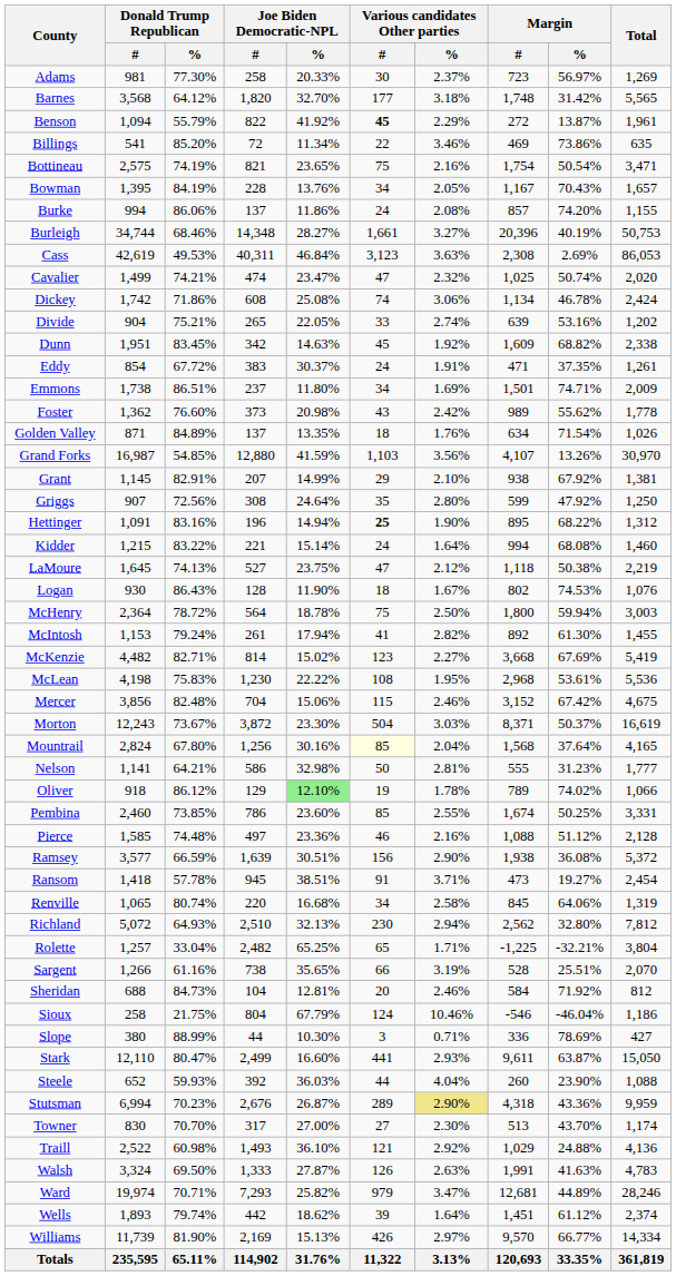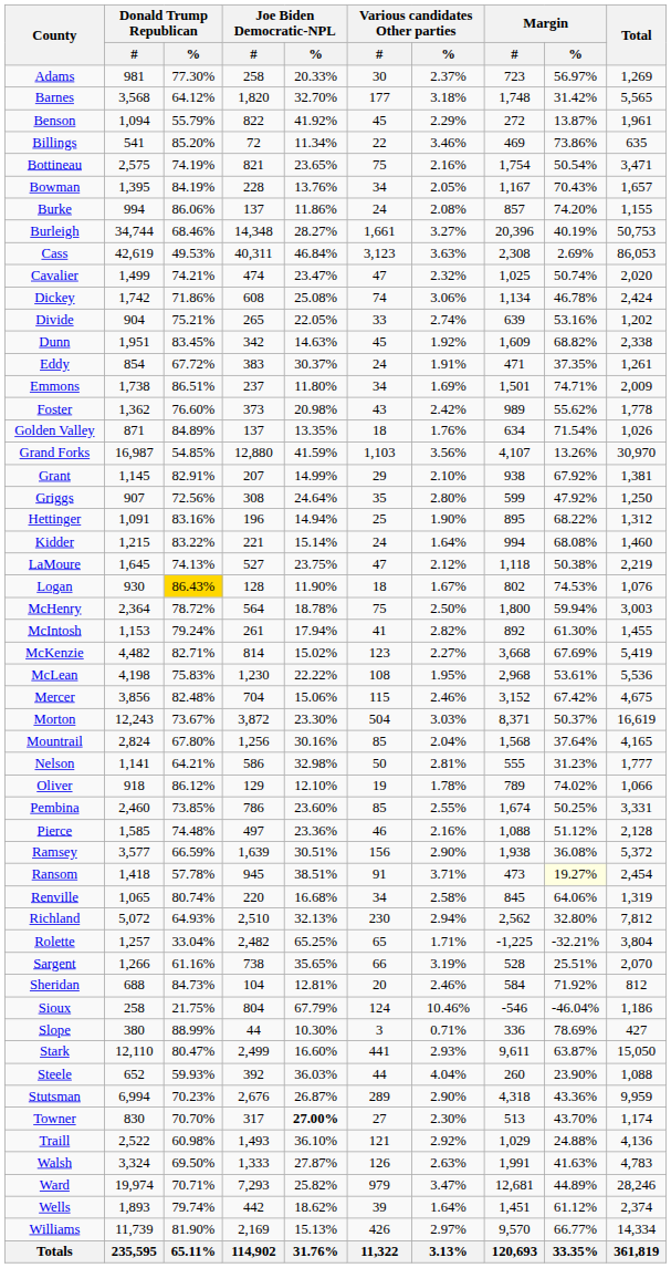Benson | Various candidates Other parties / #: bold -> normal
Hettinger | Various candidates Other parties / #: bold -> normal
Logan | Donald Trump Republican / %: no background -> gold background
Mountrail | Various candidates Other parties / #: lightyellow background -> no background
Oliver | Joe Biden Democratic-NPL / %: lightgreen background -> no background
Ransom | Margin / %: no background -> lightyellow background
Stutsman | Various candidates Other parties / %: khaki background -> no background
Towner | Joe Biden Democratic-NPL / %: normal -> bold
